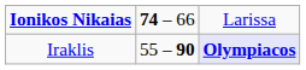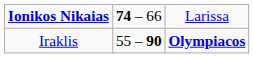Iraklis | column 3: lavender background -> no background
